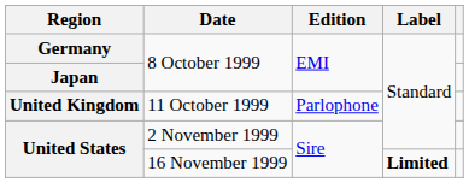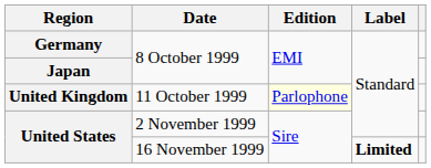United Kingdom | Edition: no background -> lightyellow background
